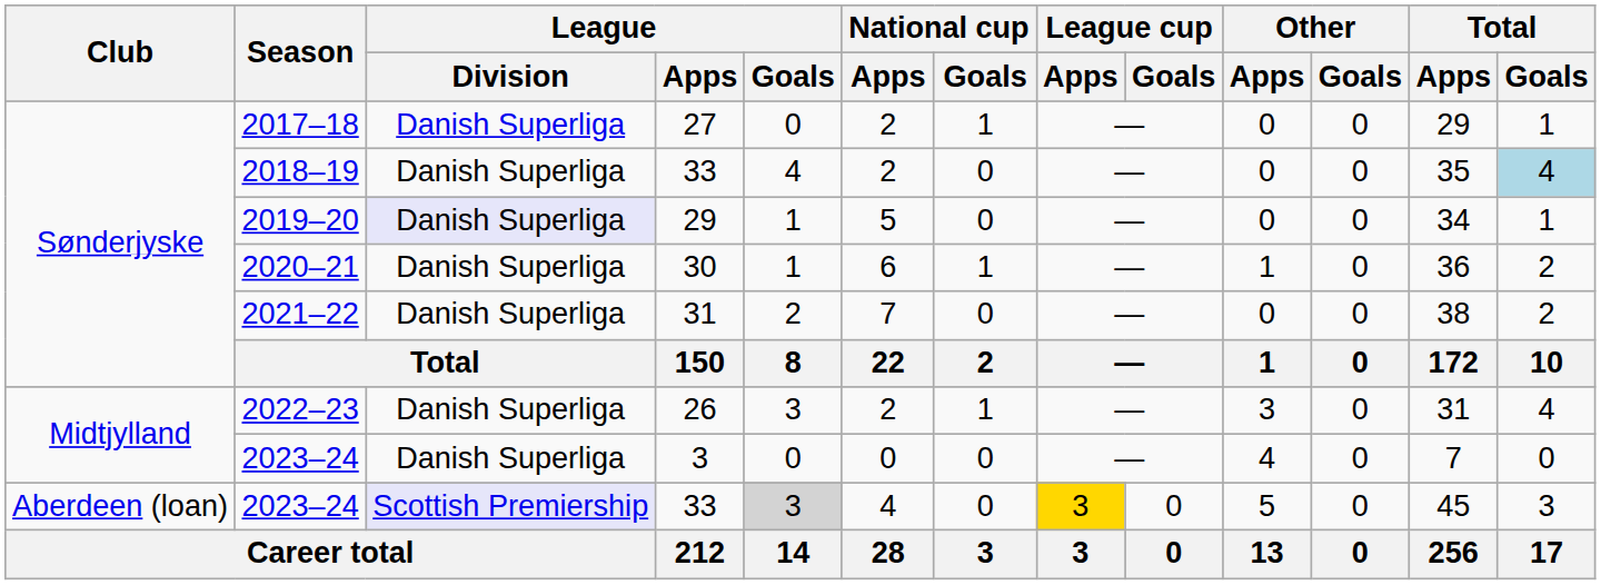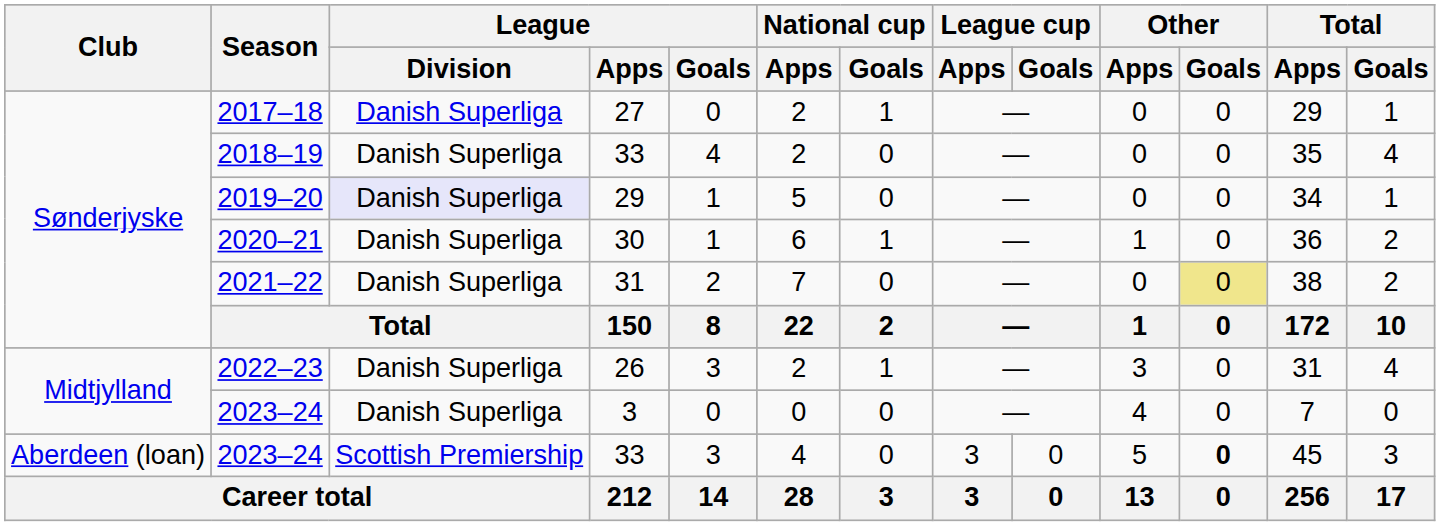2018–19 | Total / Goals: lightblue background -> no background
2021–22 | Other / Goals: no background -> khaki background
2023–24 / 33 | League / Division: lavender background -> no background
2023–24 / 33 | League / Goals: lightgrey background -> no background
2023–24 / 33 | League cup / Apps: gold background -> no background
2023–24 / 33 | Other / Goals: normal -> bold
